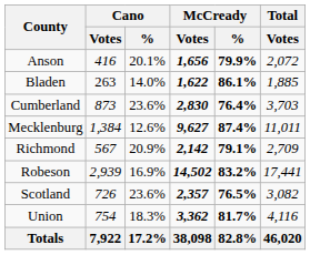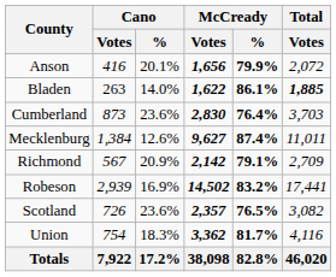Bladen | Total / Votes: normal -> bold
